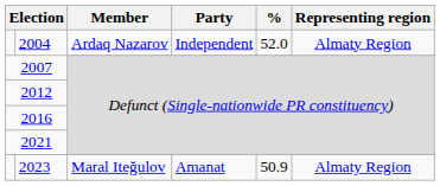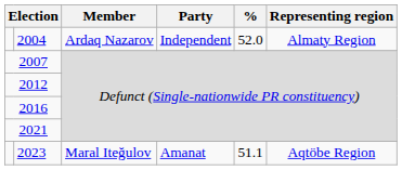2023 | %: 50.9 -> 51.1
2023 | Representing region: Almaty Region -> Aqtöbe Region
